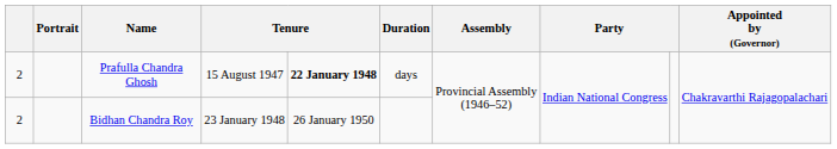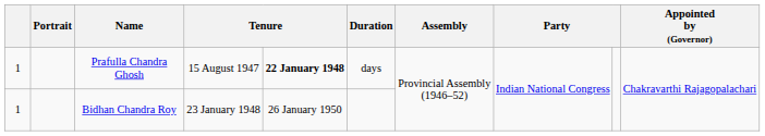Prafulla Chandra Ghosh | column 1: 2 -> 1
Bidhan Chandra Roy | column 1: 2 -> 1
